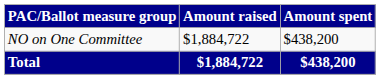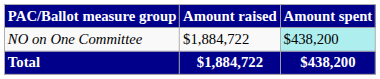NO on One Committee | Amount spent: no background -> paleturquoise background
